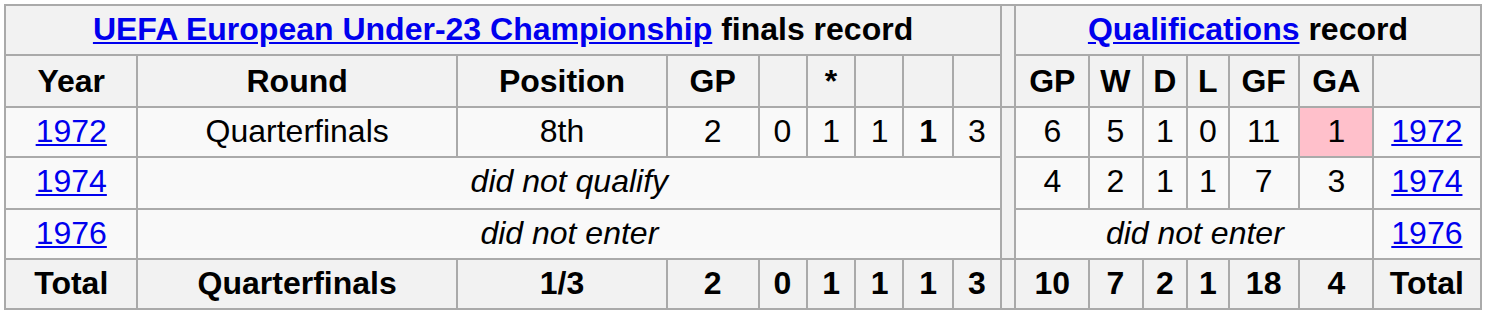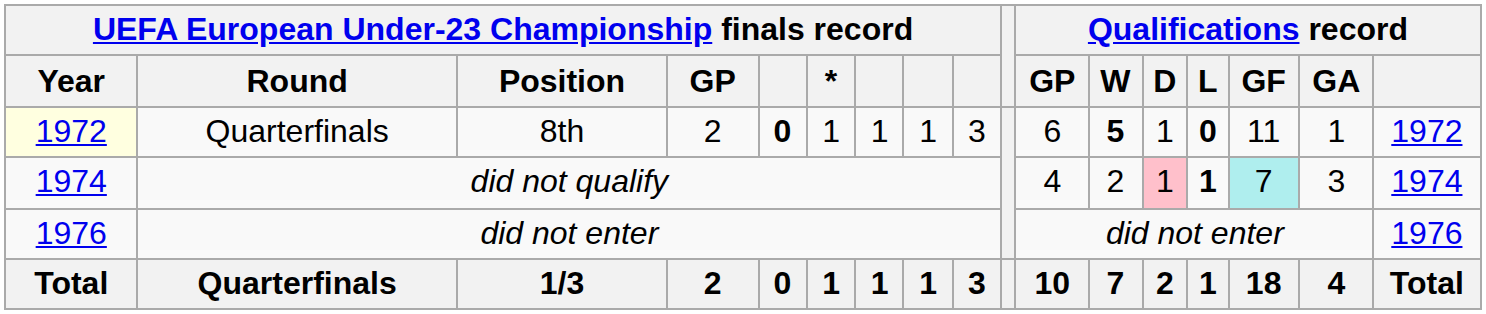Quarterfinals / 8th | UEFA European Under-23 Championship finals record / Year: no background -> lightyellow background
Quarterfinals / 8th | column 5: normal -> bold
Quarterfinals / 8th | column 8: bold -> normal
Quarterfinals / 8th | Qualifications record / W: normal -> bold
Quarterfinals / 8th | Qualifications record / L: normal -> bold
Quarterfinals / 8th | Qualifications record / GA: pink background -> no background
did not qualify | Qualifications record / D: no background -> pink background
did not qualify | Qualifications record / L: normal -> bold
did not qualify | Qualifications record / GF: no background -> paleturquoise background
